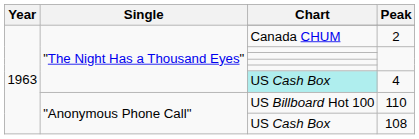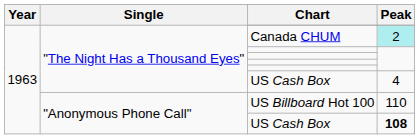2 | Peak: no background -> paleturquoise background
4 | Chart: paleturquoise background -> no background
108 | Peak: normal -> bold
